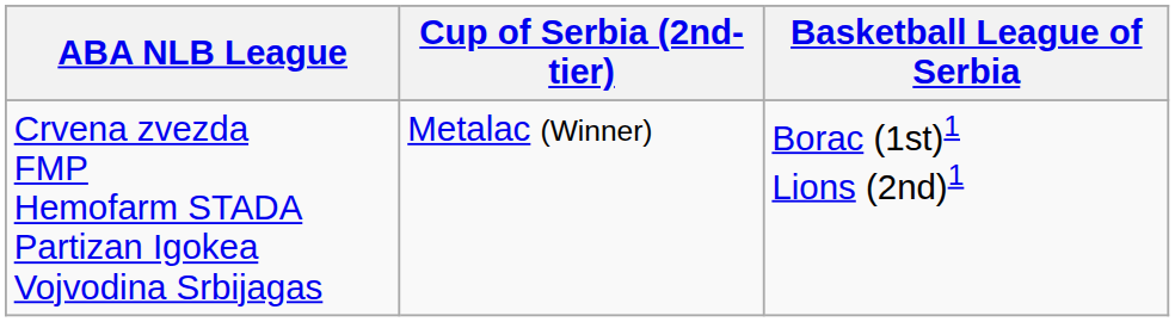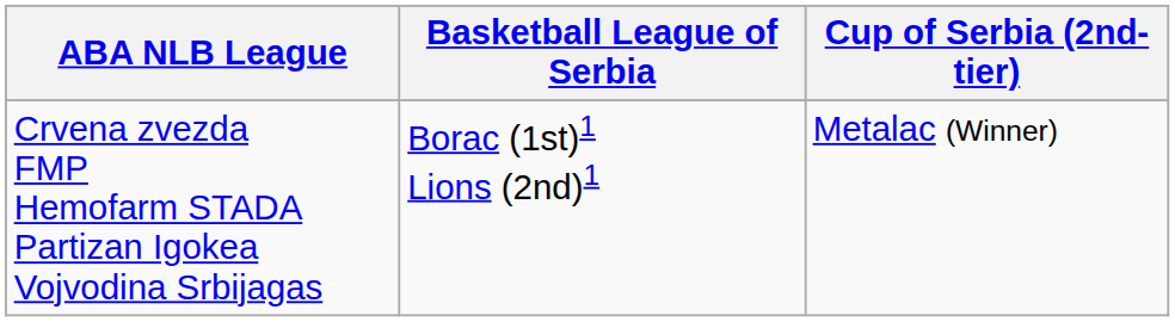columns swapped: Basketball League of Serbia <-> Cup of Serbia (2nd-tier)
